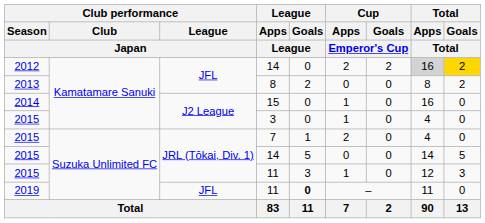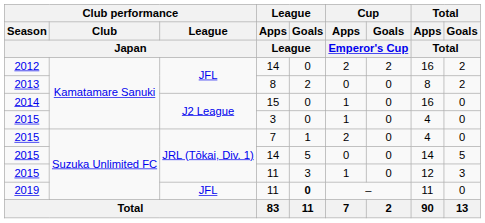2012 / 14 | Total / Apps / Total: lightgrey background -> no background
2012 / 14 | Total / Goals / Total: gold background -> no background
